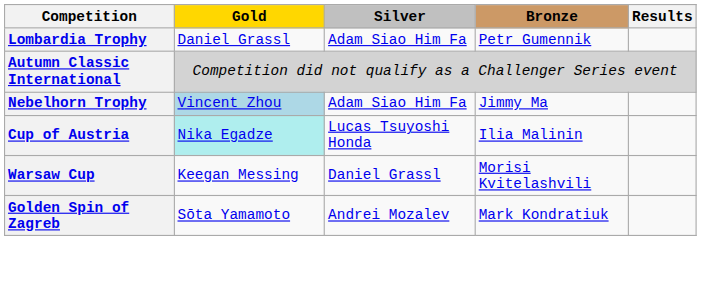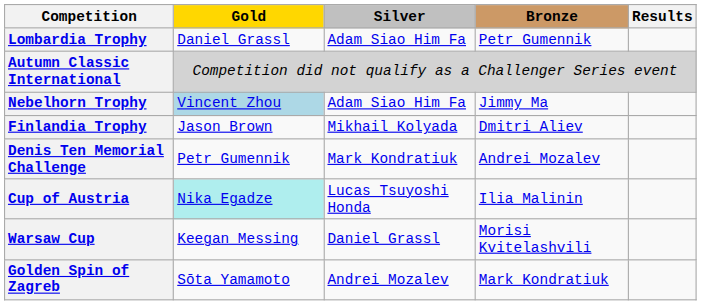+ row: Finlandia Trophy | Jason Brown | Mikhail Kolyada | Dmitri Aliev
+ row: Denis Ten Memorial Challenge | Petr Gumennik | Mark Kondratiuk | Andrei Mozalev
